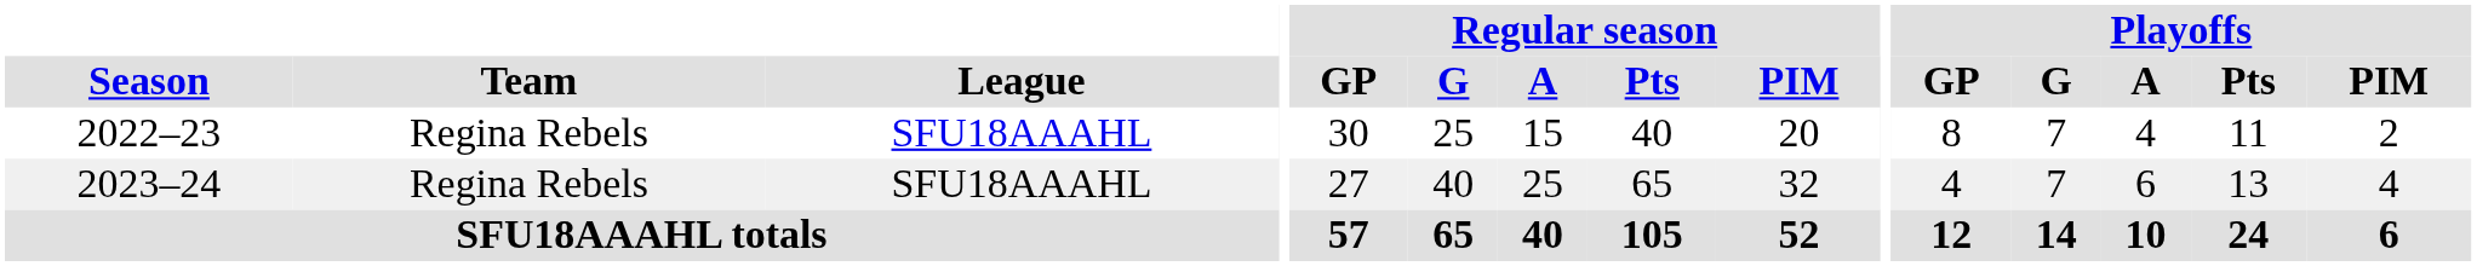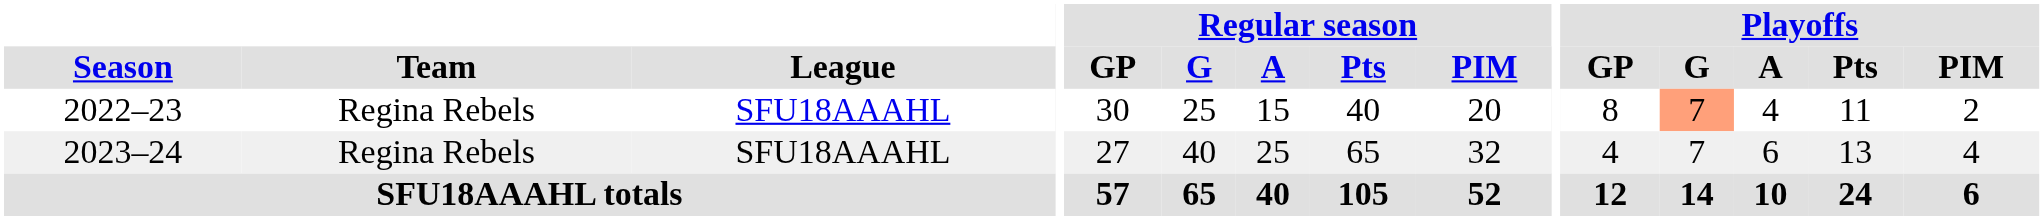2022–23 | Playoffs / G: no background -> lightsalmon background
